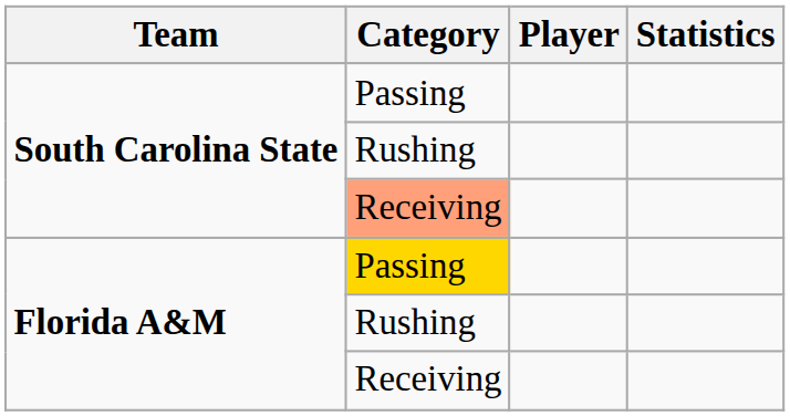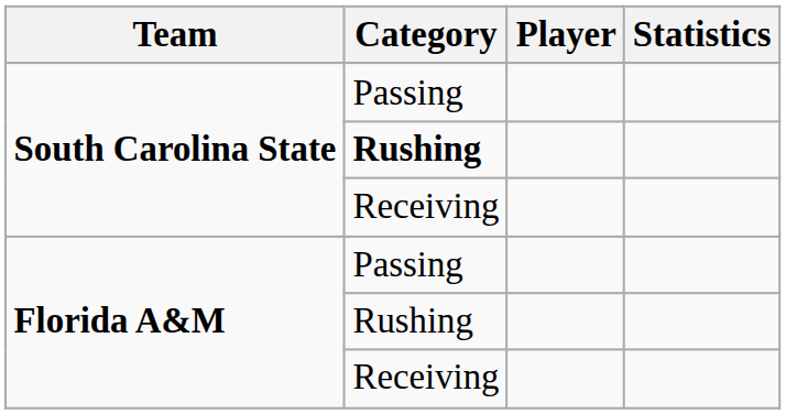South Carolina State / Rushing | Category: normal -> bold
South Carolina State / Receiving | Category: lightsalmon background -> no background
Florida A&M / Passing | Category: gold background -> no background
